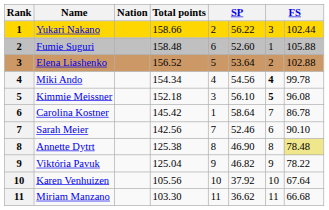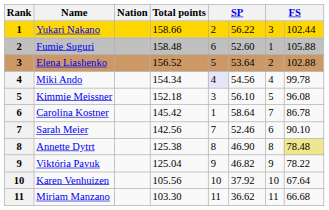Miki Ando | column 5: no background -> lavender background
Miki Ando | column 7: bold -> normal
Kimmie Meissner | column 7: bold -> normal
